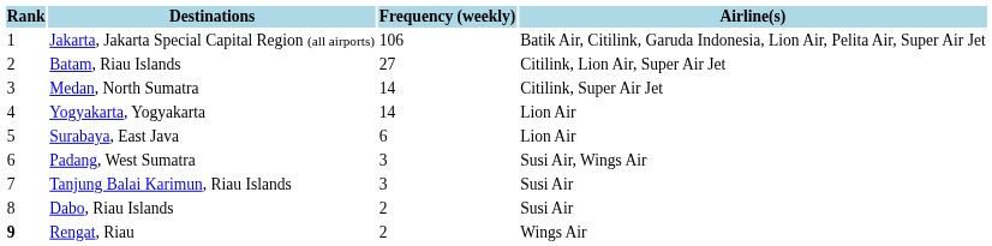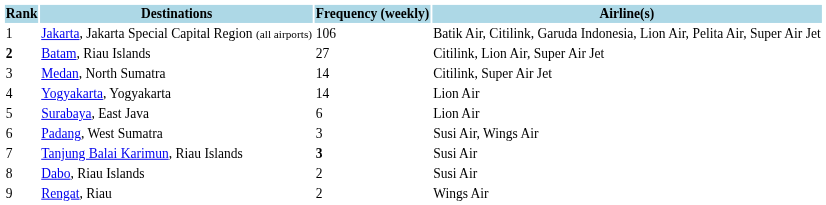Batam, Riau Islands | Rank: normal -> bold
Tanjung Balai Karimun, Riau Islands | Frequency (weekly): normal -> bold
Rengat, Riau | Rank: bold -> normal
